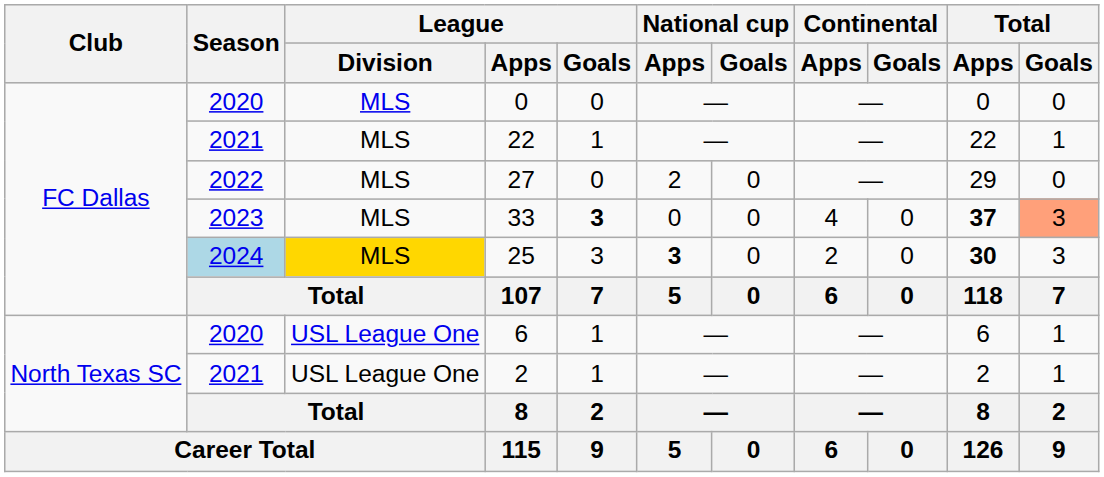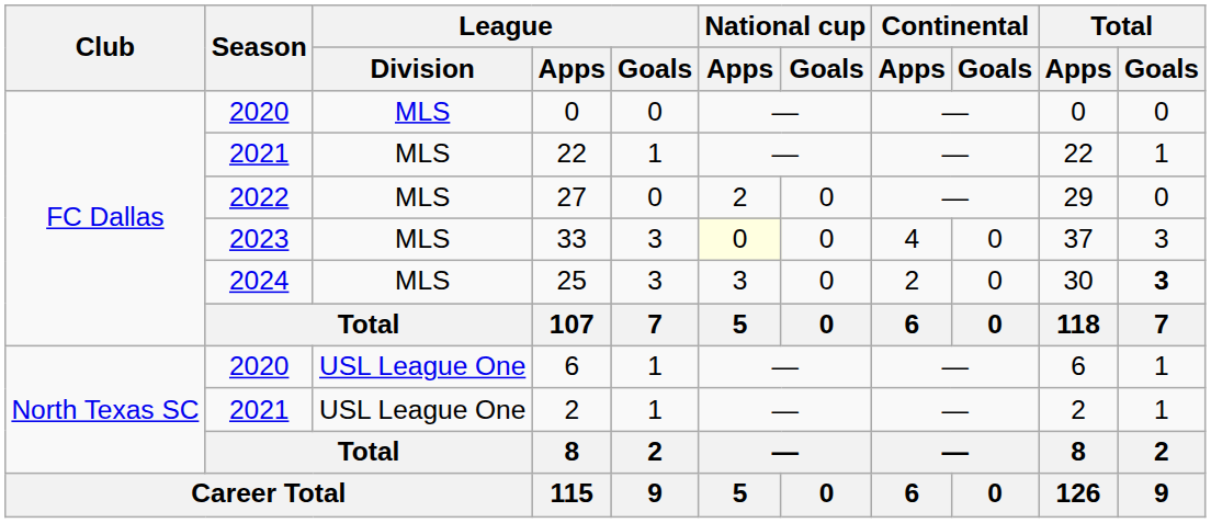33 | League / Goals: bold -> normal
33 | National cup / Apps: no background -> lightyellow background
33 | Total / Apps: bold -> normal
33 | Total / Goals: lightsalmon background -> no background
25 | Season: lightblue background -> no background
25 | League / Division: gold background -> no background
25 | National cup / Apps: bold -> normal
25 | Total / Apps: bold -> normal
25 | Total / Goals: normal -> bold
